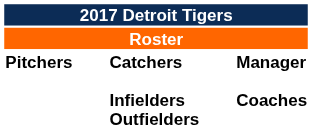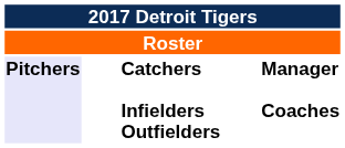Pitchers | column 1: no background -> lavender background
